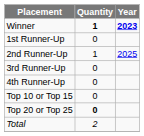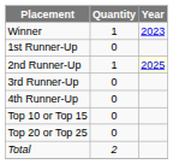Winner | Quantity: bold -> normal
Winner | Year: bold -> normal
2nd Runner-Up | Year: no background -> lightyellow background
Top 20 or Top 25 | Quantity: bold -> normal
